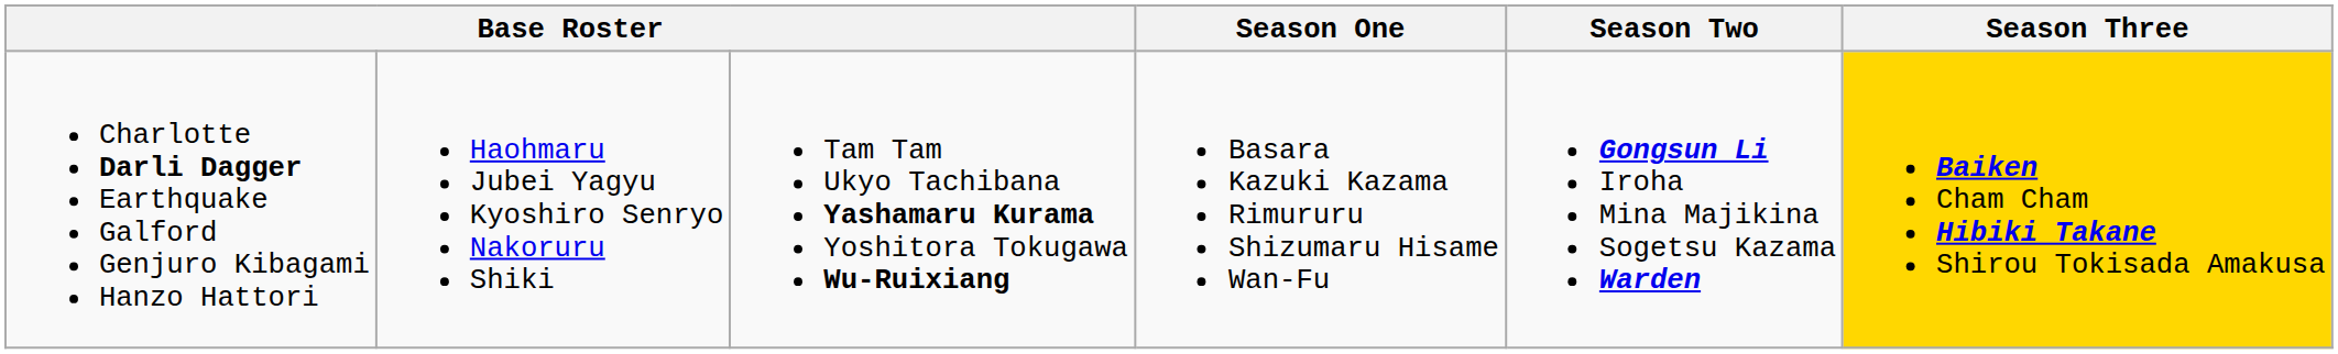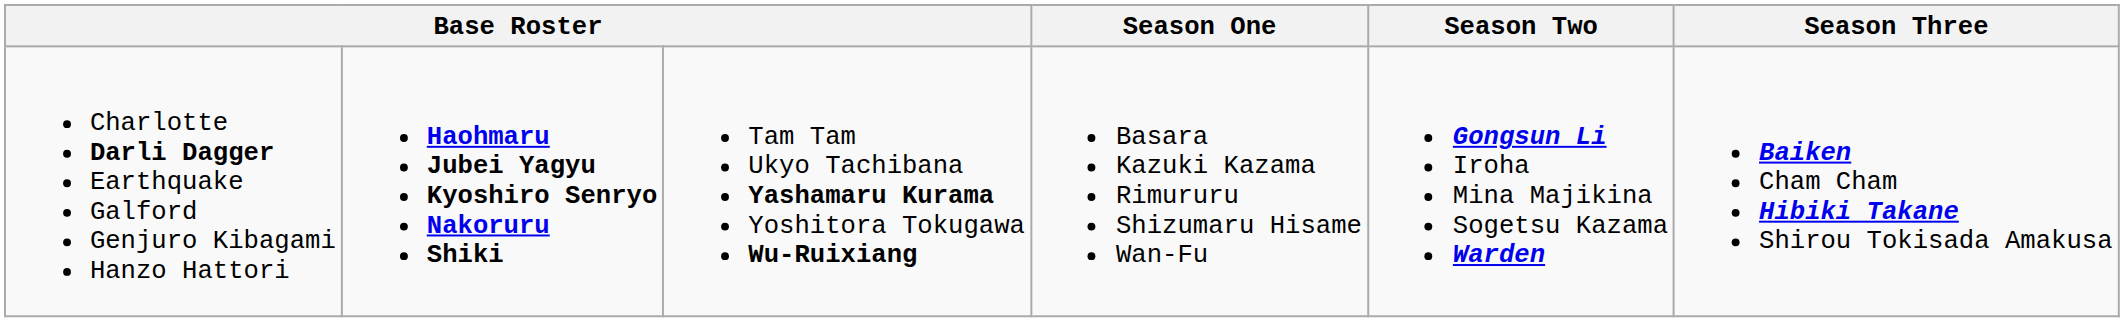row 2 | column 2: normal -> bold
row 2 | Season Three: gold background -> no background
